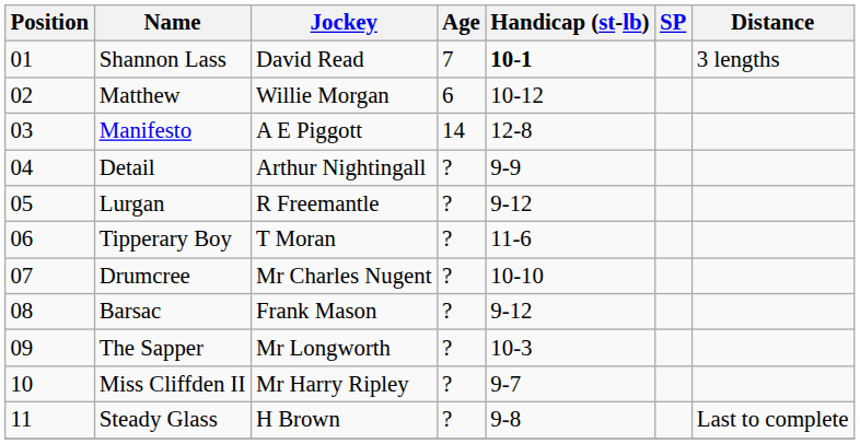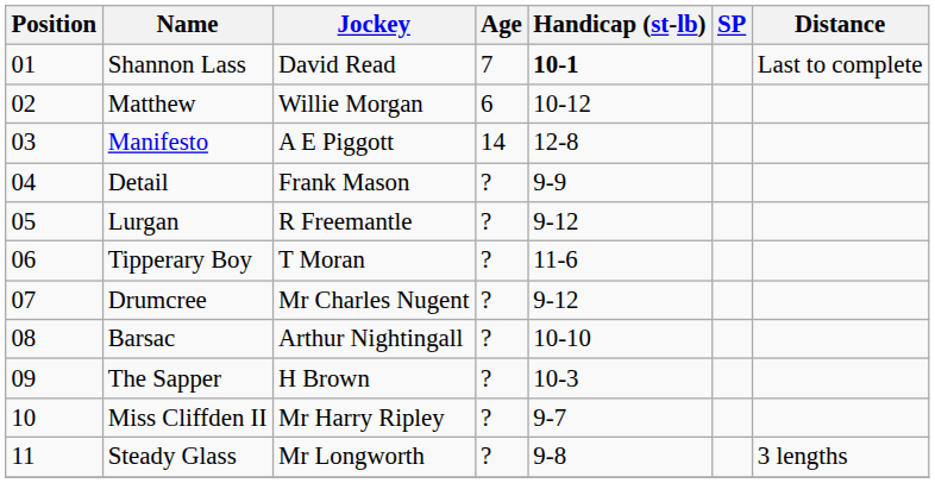Shannon Lass | Distance: 3 lengths -> Last to complete
Detail | Jockey: Arthur Nightingall -> Frank Mason
Drumcree | Handicap (st-lb): 10-10 -> 9-12
Barsac | Jockey: Frank Mason -> Arthur Nightingall
Barsac | Handicap (st-lb): 9-12 -> 10-10
The Sapper | Jockey: Mr Longworth -> H Brown
Steady Glass | Jockey: H Brown -> Mr Longworth
Steady Glass | Distance: Last to complete -> 3 lengths
